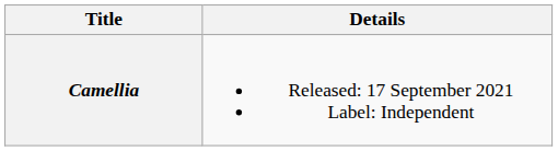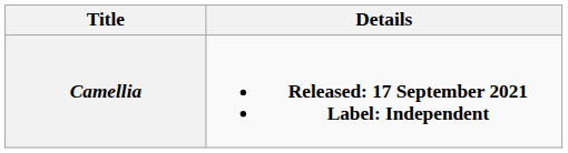Camellia | Details: normal -> bold
